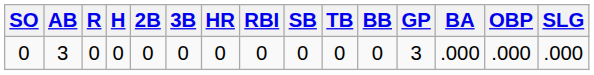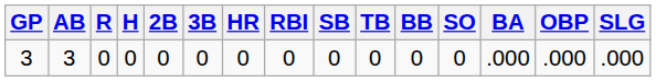columns swapped: GP <-> SO
